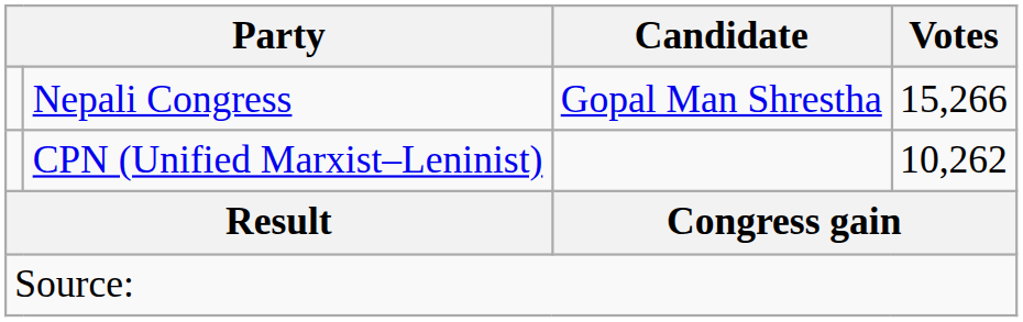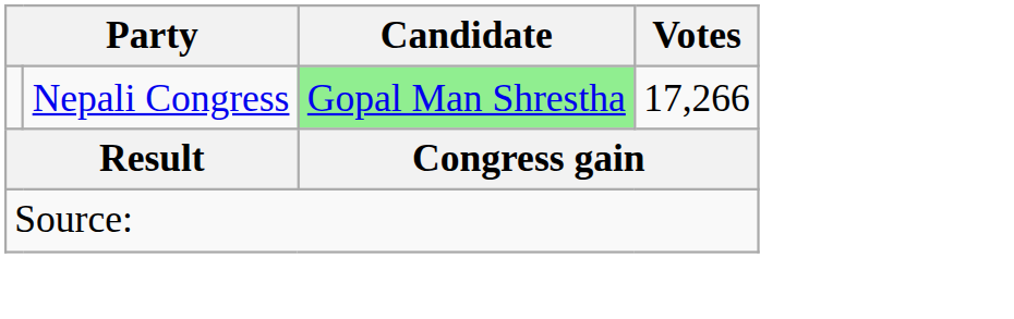Nepali Congress | Candidate: no background -> lightgreen background
Nepali Congress | Votes: 15,266 -> 17,266
- row: CPN (Unified Marxist–Leninist) | 10,262
